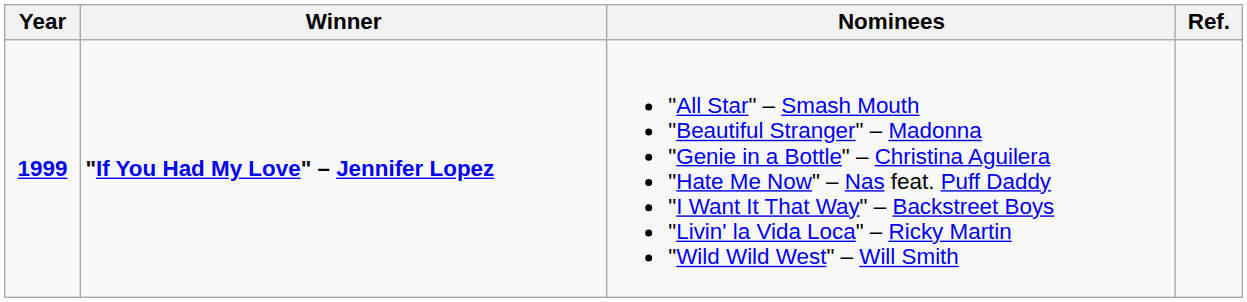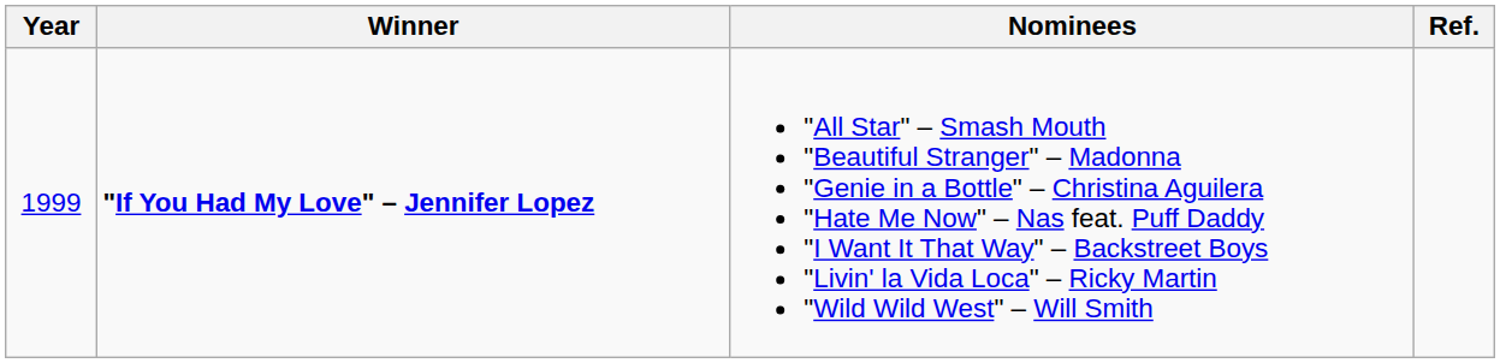row 2 | Year: bold -> normal
